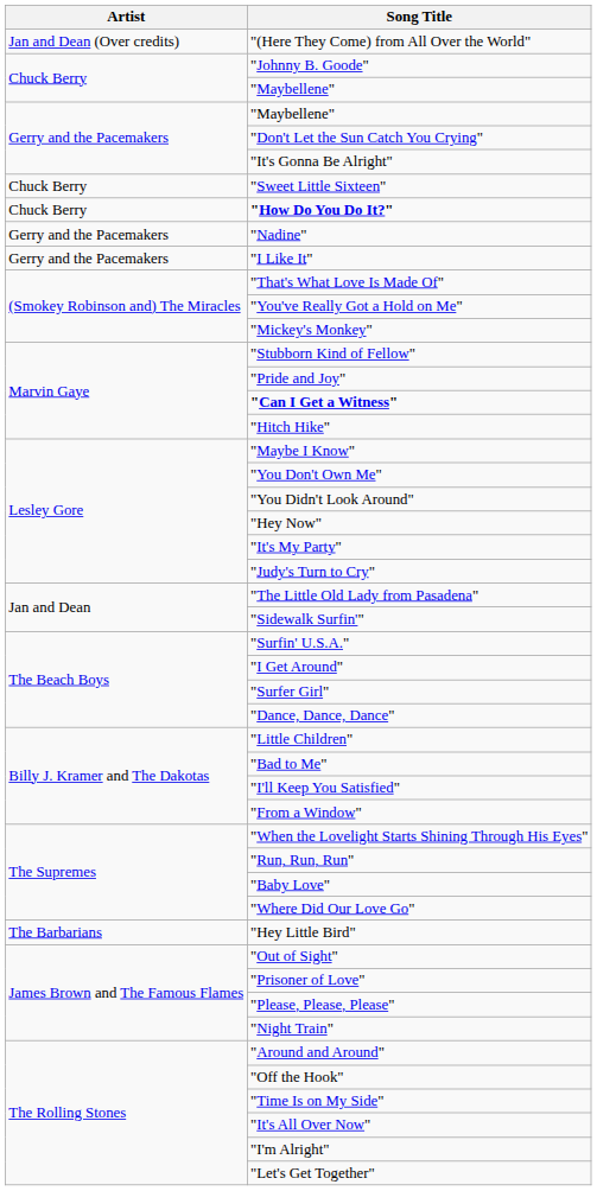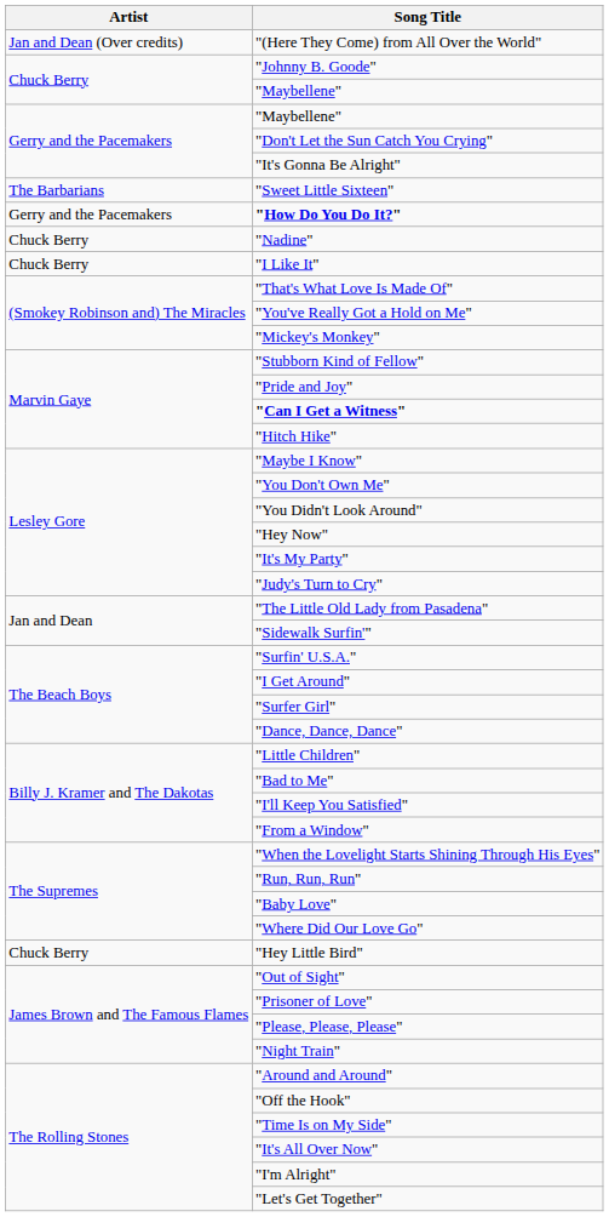row 8 | Artist: Chuck Berry -> The Barbarians
row 9 | Artist: Chuck Berry -> Gerry and the Pacemakers
row 10 | Artist: Gerry and the Pacemakers -> Chuck Berry
row 11 | Artist: Gerry and the Pacemakers -> Chuck Berry
row 39 | Artist: The Barbarians -> Chuck Berry
